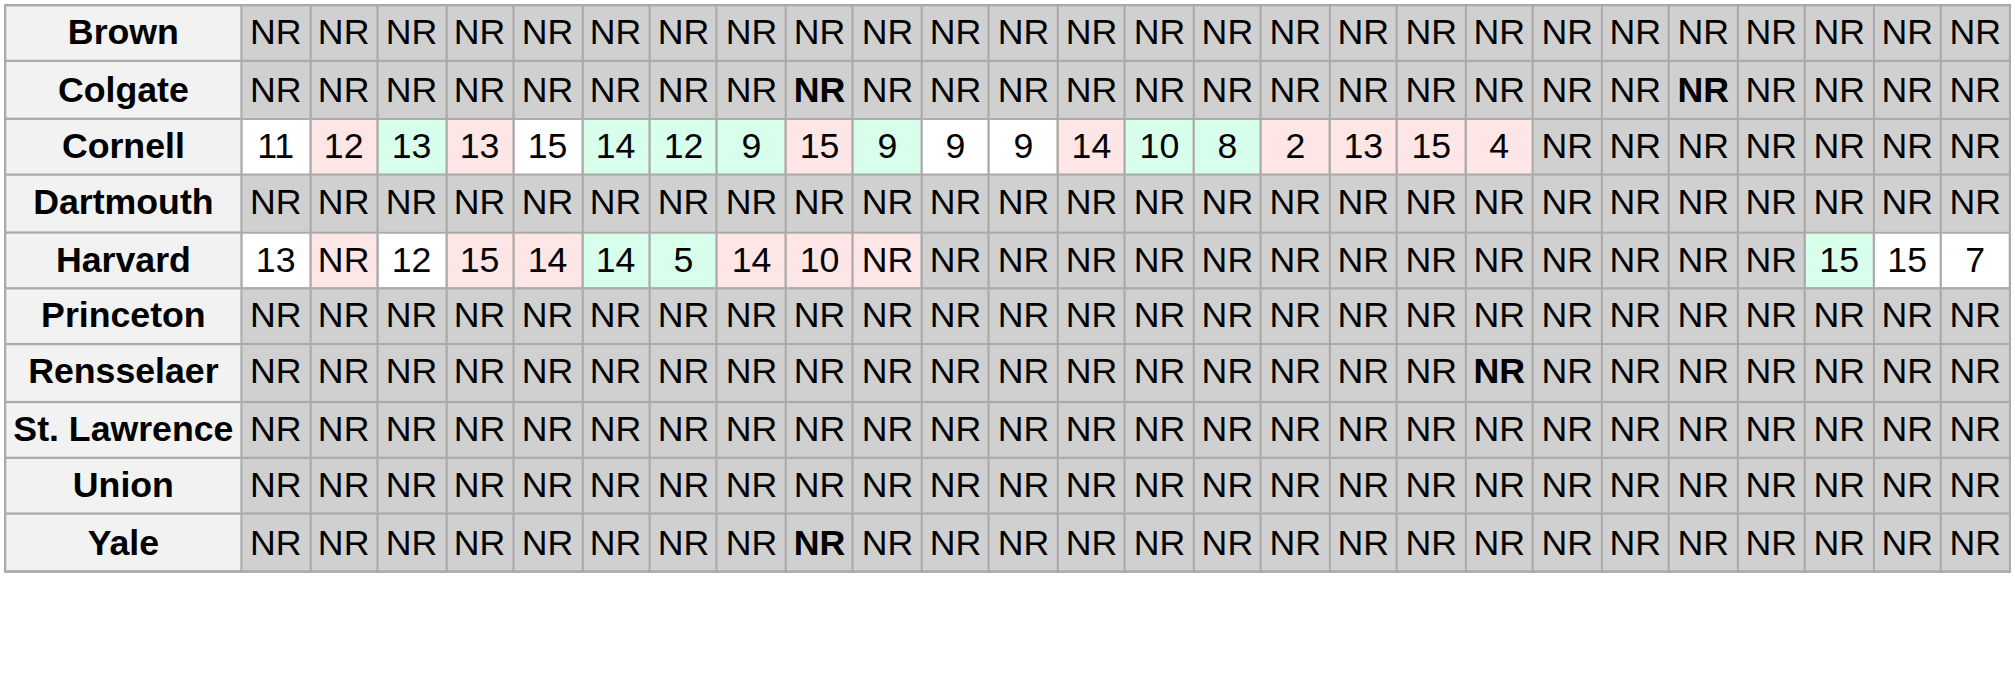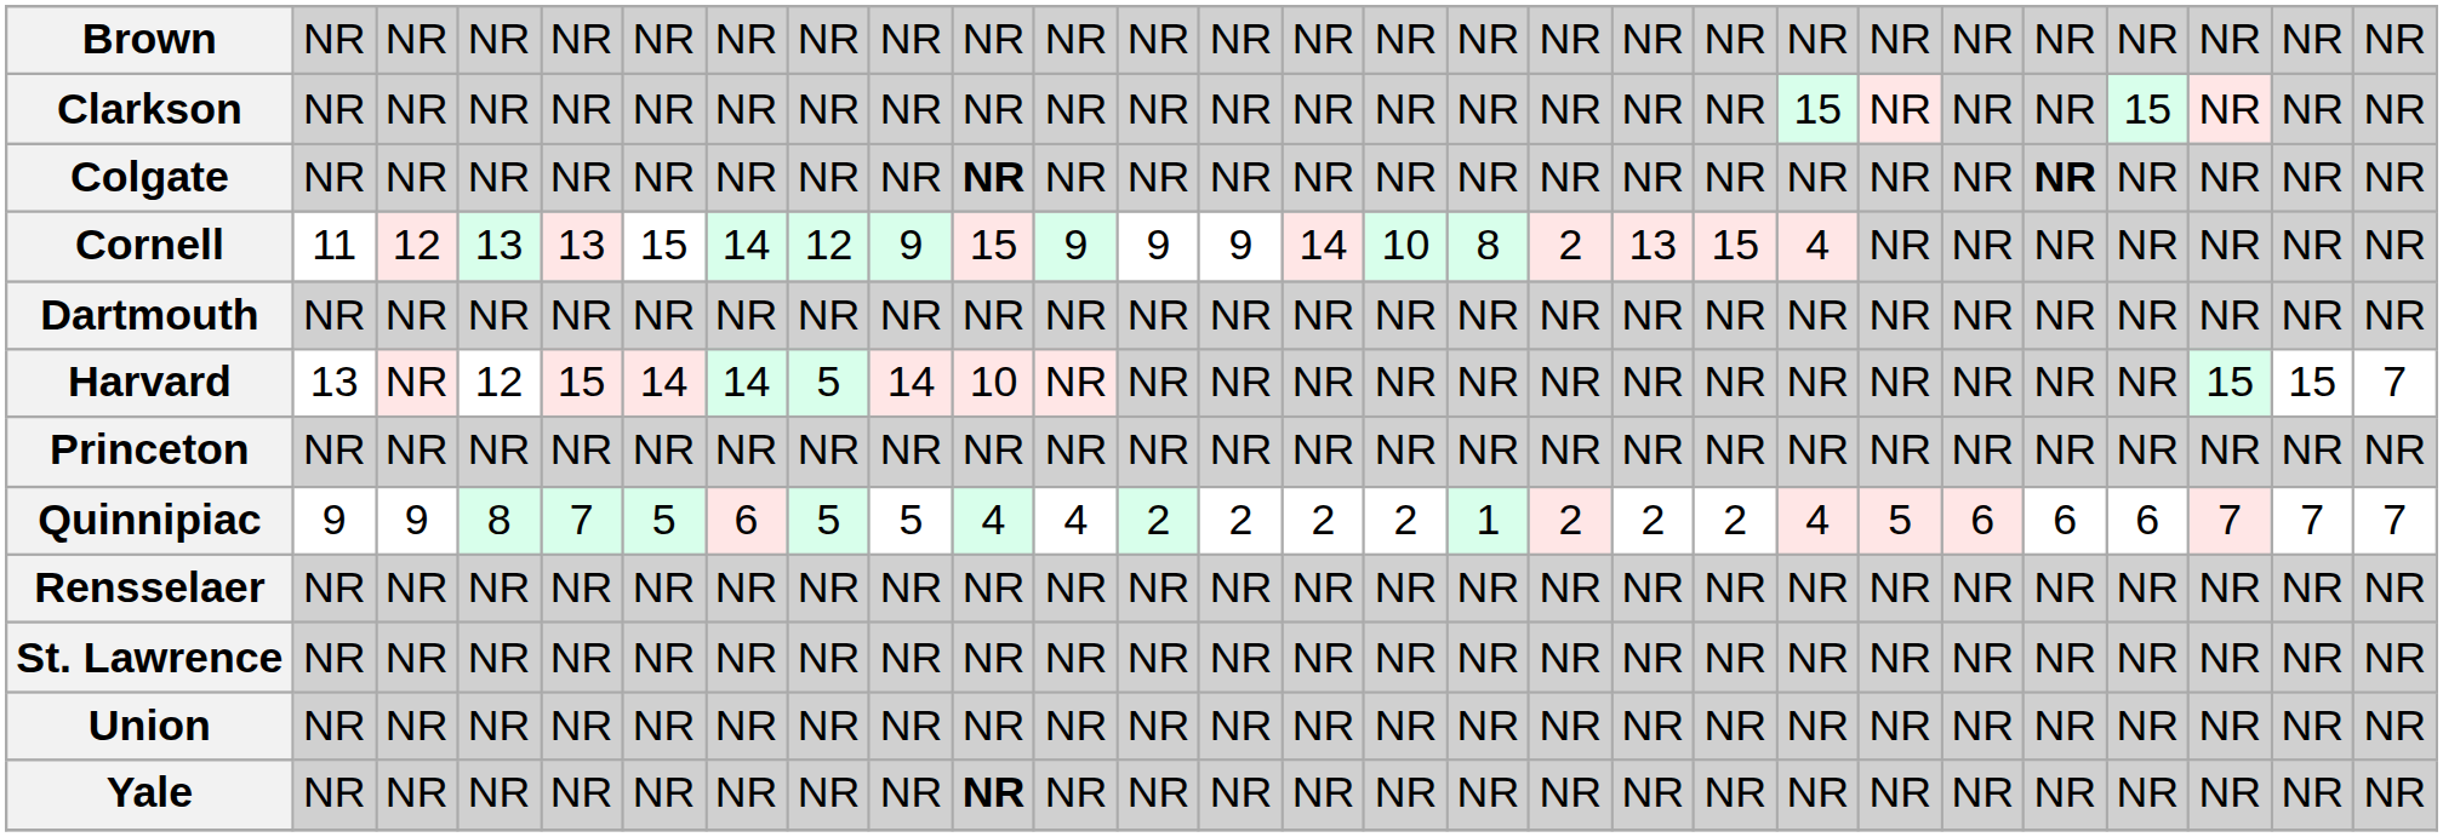+ row: Clarkson | NR | NR | NR | NR | NR | NR | NR | NR | NR | NR | NR | NR | NR | NR | NR | NR | NR | NR | 15 | NR | NR | NR | 15 | NR | NR | NR
+ row: Quinnipiac | 9 | 9 | 8 | 7 | 5 | 6 | 5 | 5 | 4 | 4 | 2 | 2 | 2 | 2 | 1 | 2 | 2 | 2 | 4 | 5 | 6 | 6 | 6 | 7 | 7 | 7
Rensselaer | column 20: bold -> normal
